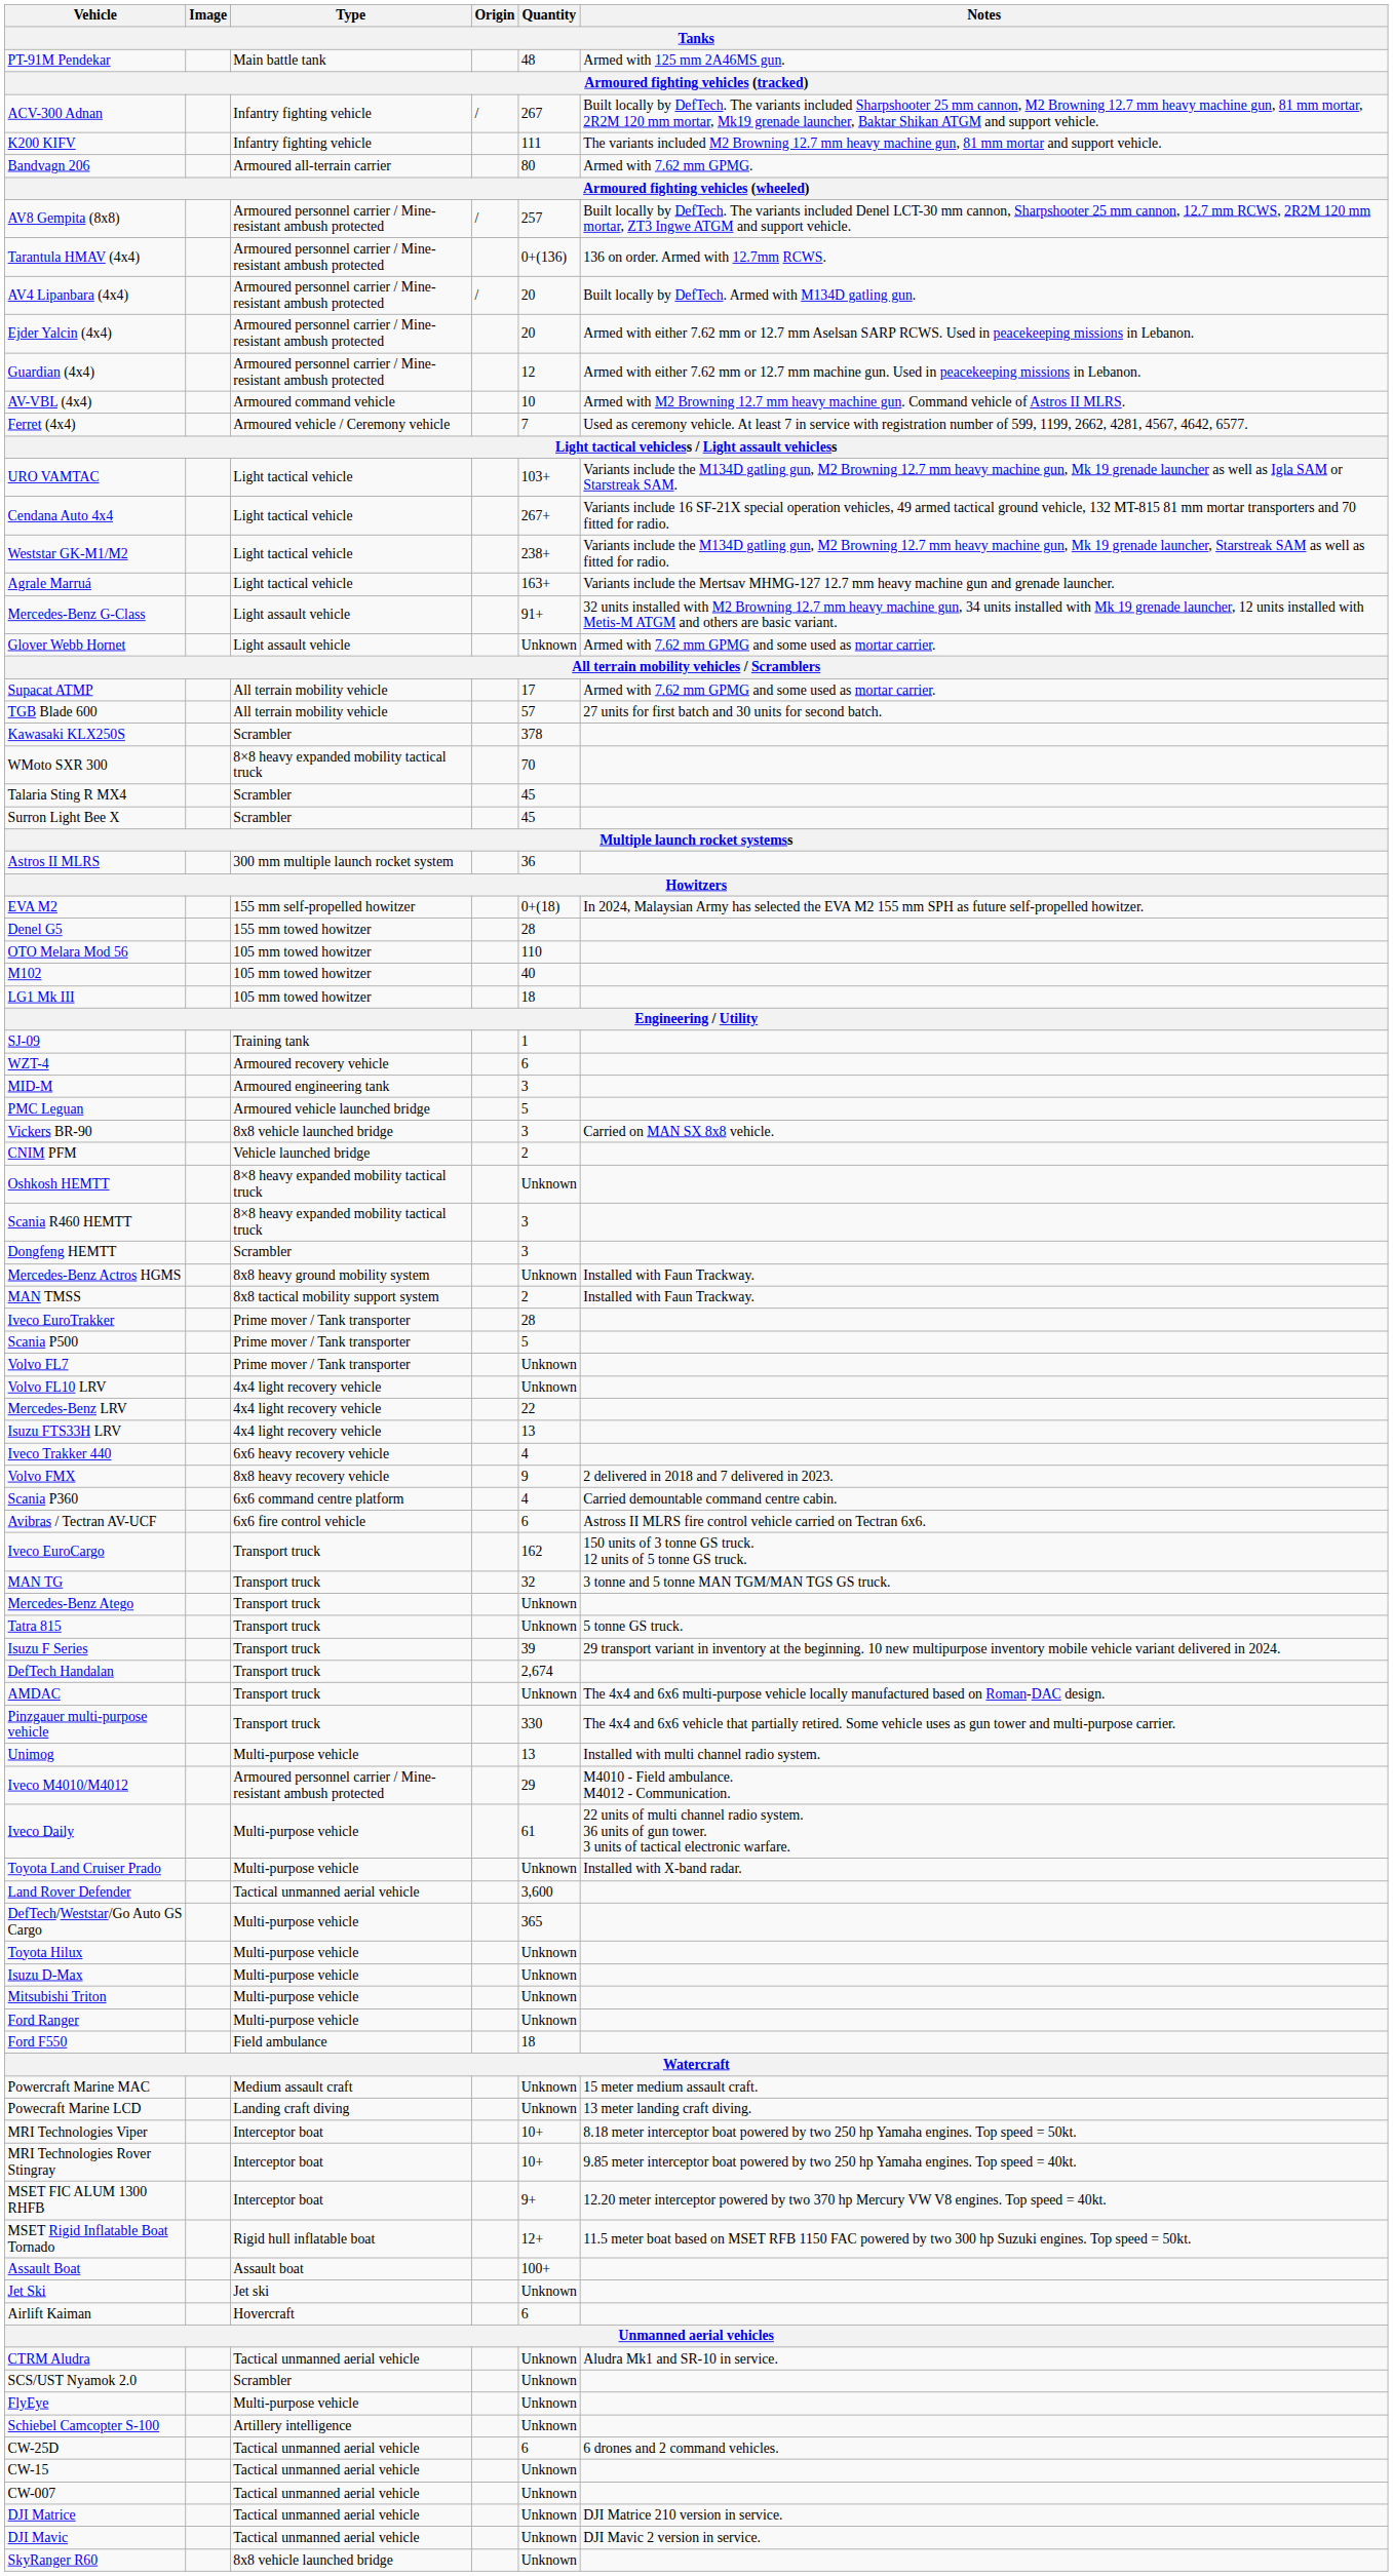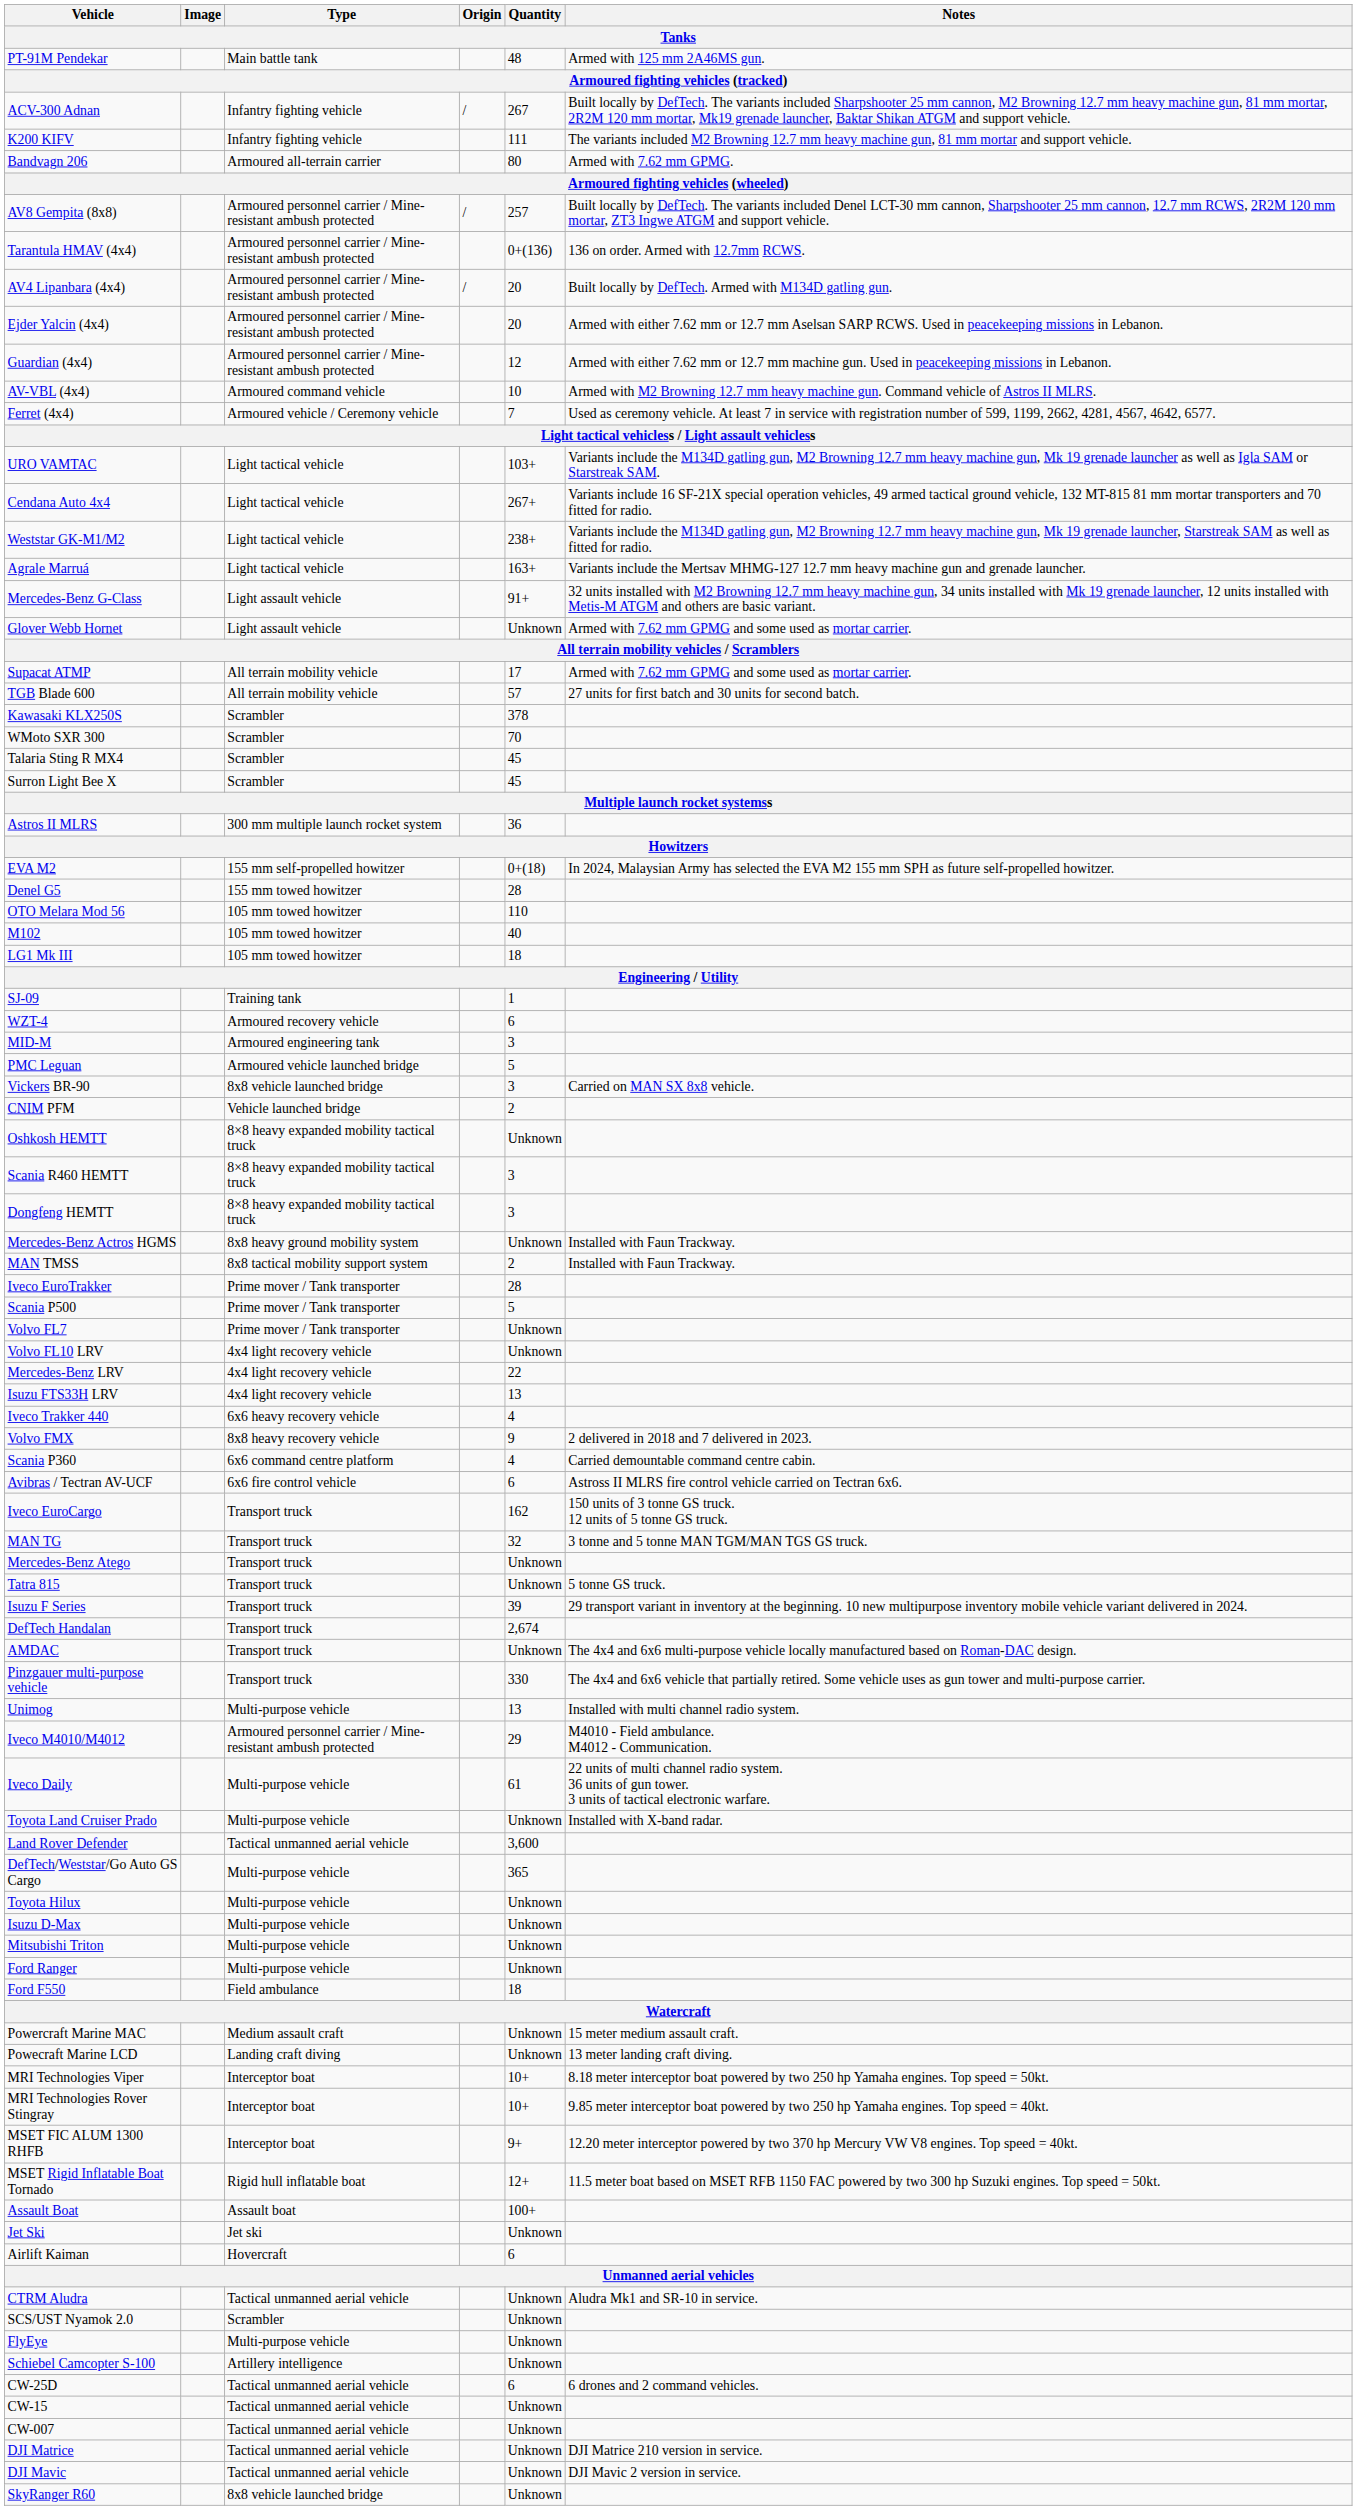WMoto SXR 300 | Type / Tanks: 8×8 heavy expanded mobility tactical truck -> Scrambler
Dongfeng HEMTT | Type / Tanks: Scrambler -> 8×8 heavy expanded mobility tactical truck
